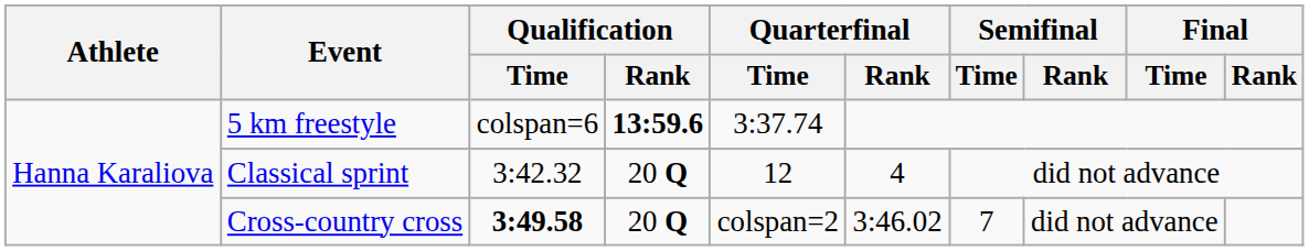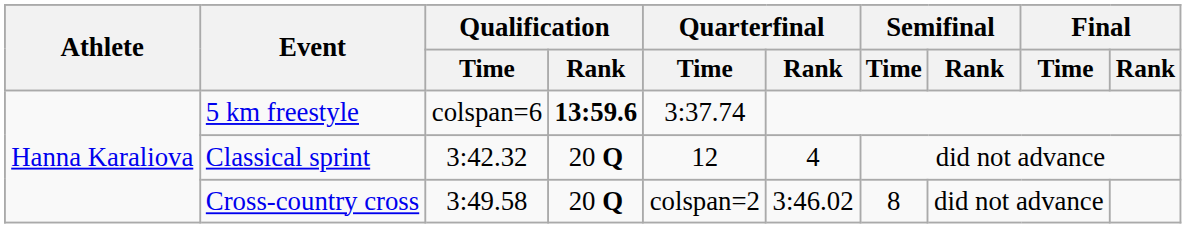Cross-country cross | Qualification / Time: bold -> normal
Cross-country cross | Semifinal / Time: 7 -> 8
